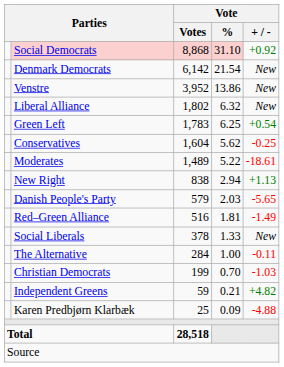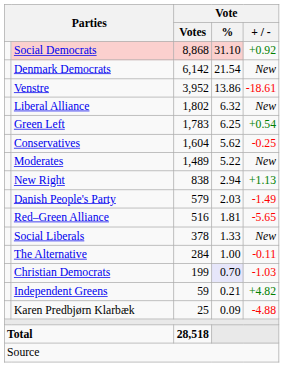Venstre | Vote / + / -: New -> -18.61
Moderates | Vote / + / -: -18.61 -> New
Danish People's Party | Vote / + / -: -5.65 -> -1.49
Red–Green Alliance | Vote / + / -: -1.49 -> -5.65
Christian Democrats | Vote / %: no background -> lavender background
